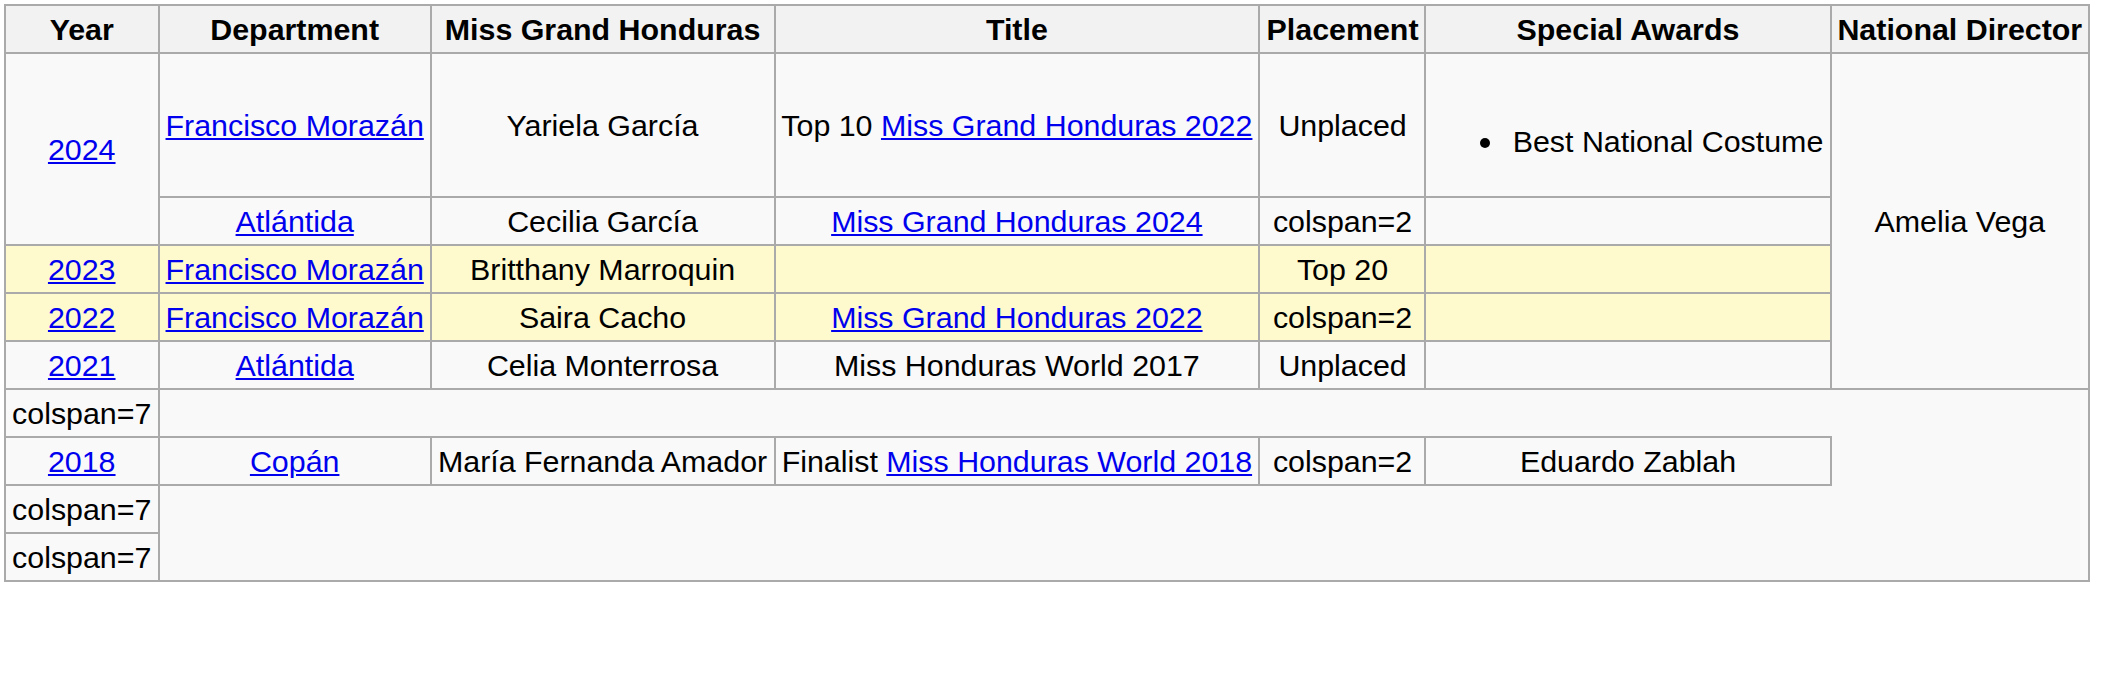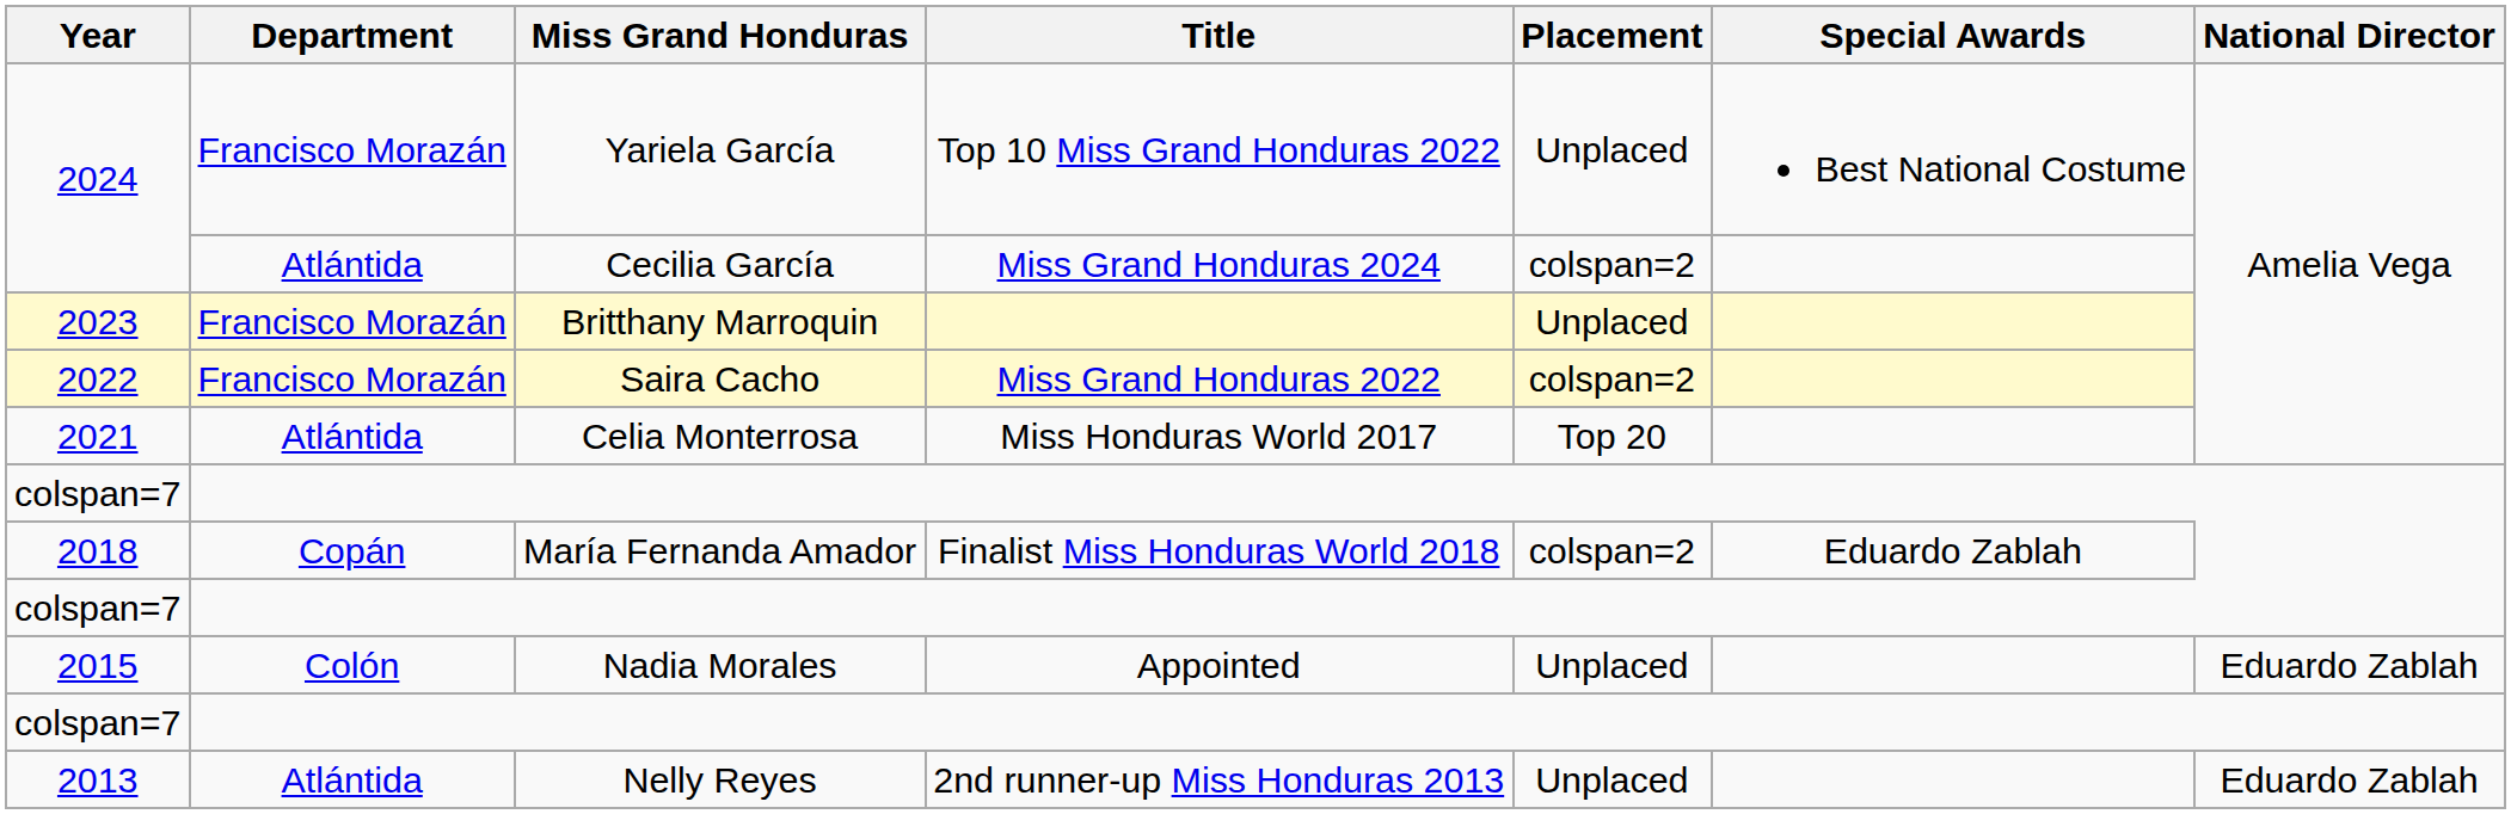Britthany Marroquin | Placement: Top 20 -> Unplaced
Celia Monterrosa | Placement: Unplaced -> Top 20
+ row: 2015 | Colón | Nadia Morales | Appointed | Unplaced | Eduardo Zablah
+ row: 2013 | Atlántida | Nelly Reyes | 2nd runner-up Miss Honduras 2013 | Unplaced | Eduardo Zablah
